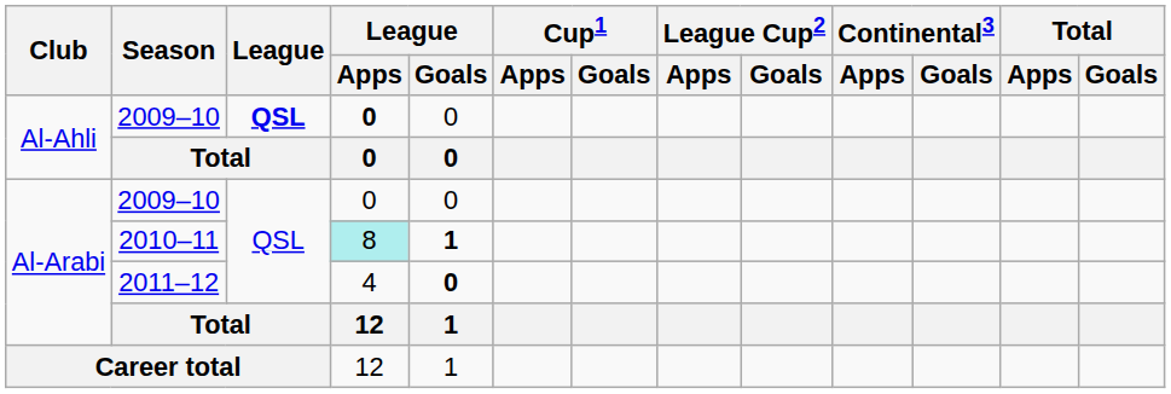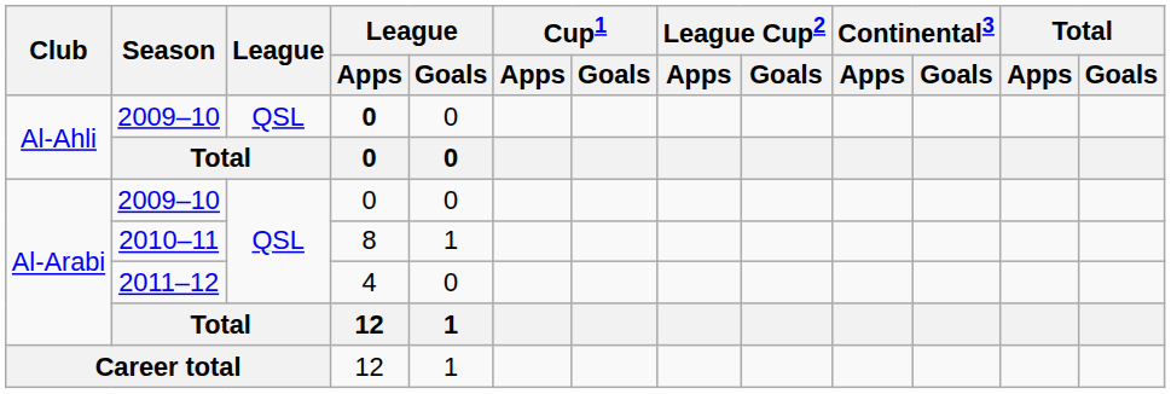Al-Ahli / 2009–10 | League: bold -> normal
2010–11 | League / Apps: paleturquoise background -> no background
2010–11 | League / Goals: bold -> normal
2011–12 | League / Goals: bold -> normal
